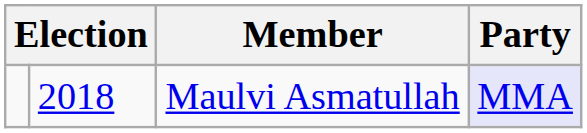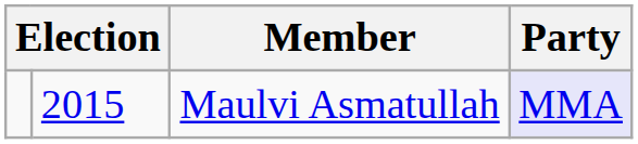Maulvi Asmatullah | column 2: 2018 -> 2015
